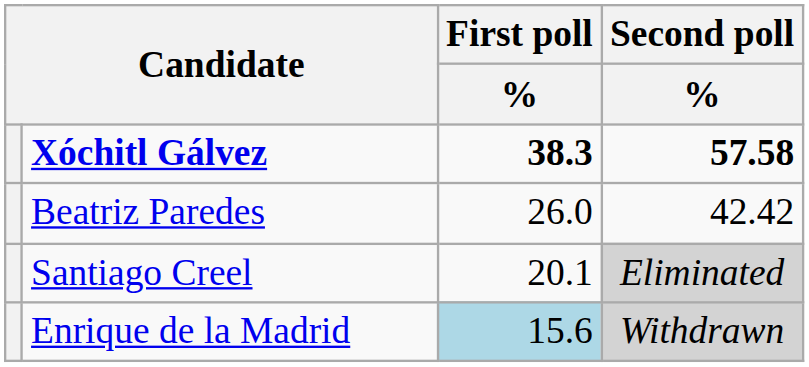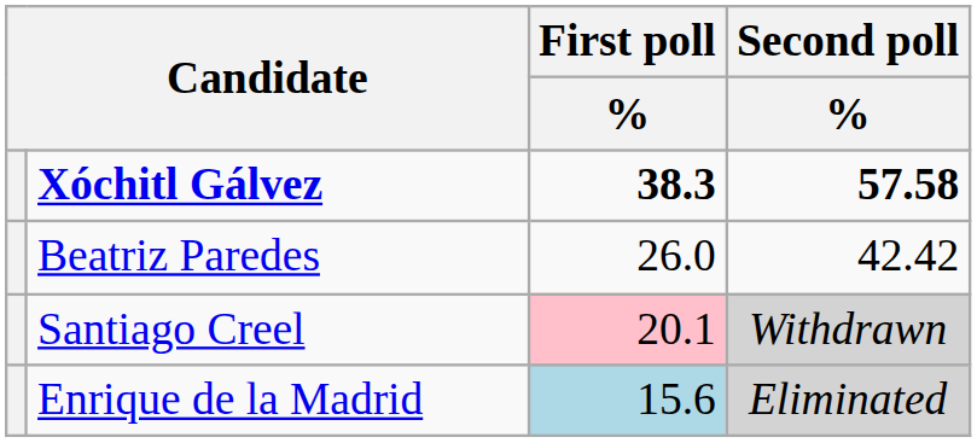Santiago Creel | First poll / %: no background -> pink background
Santiago Creel | Second poll / %: Eliminated -> Withdrawn
Enrique de la Madrid | Second poll / %: Withdrawn -> Eliminated
